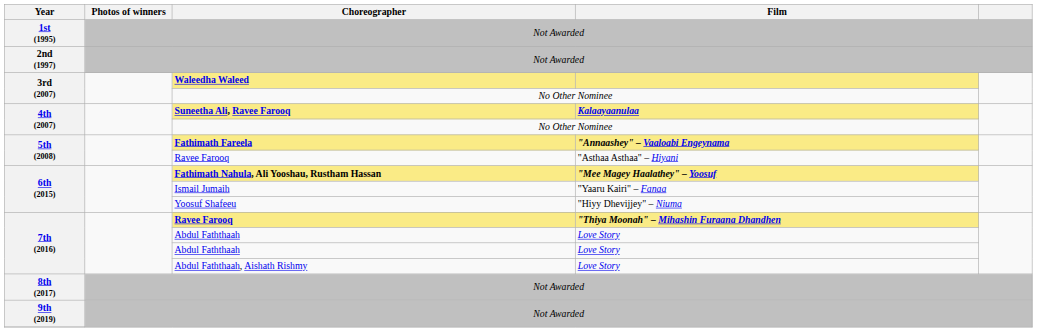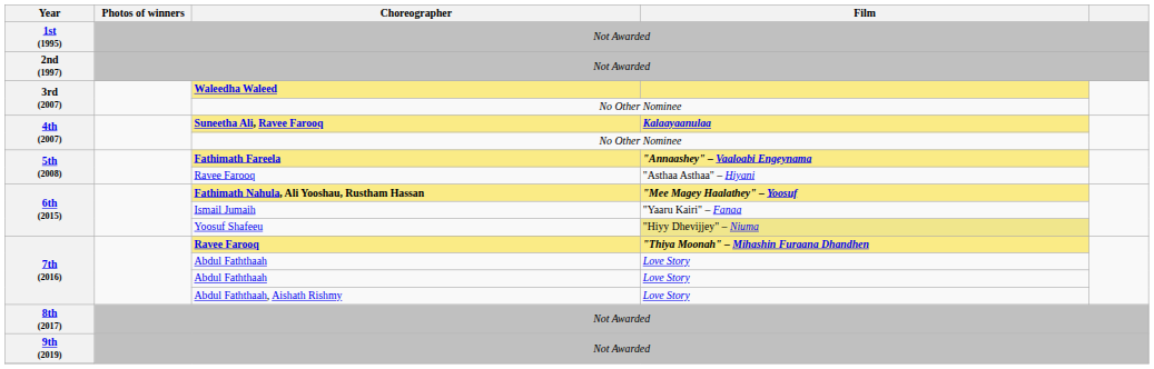Yoosuf Shafeeu | Film: no background -> khaki background
